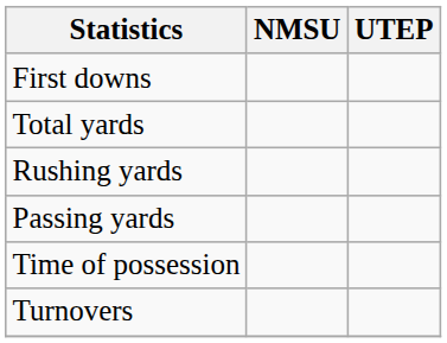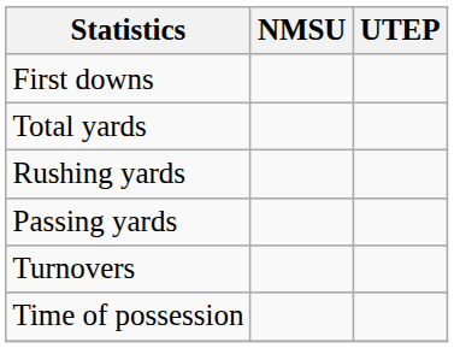rows swapped: Turnovers <-> Time of possession
